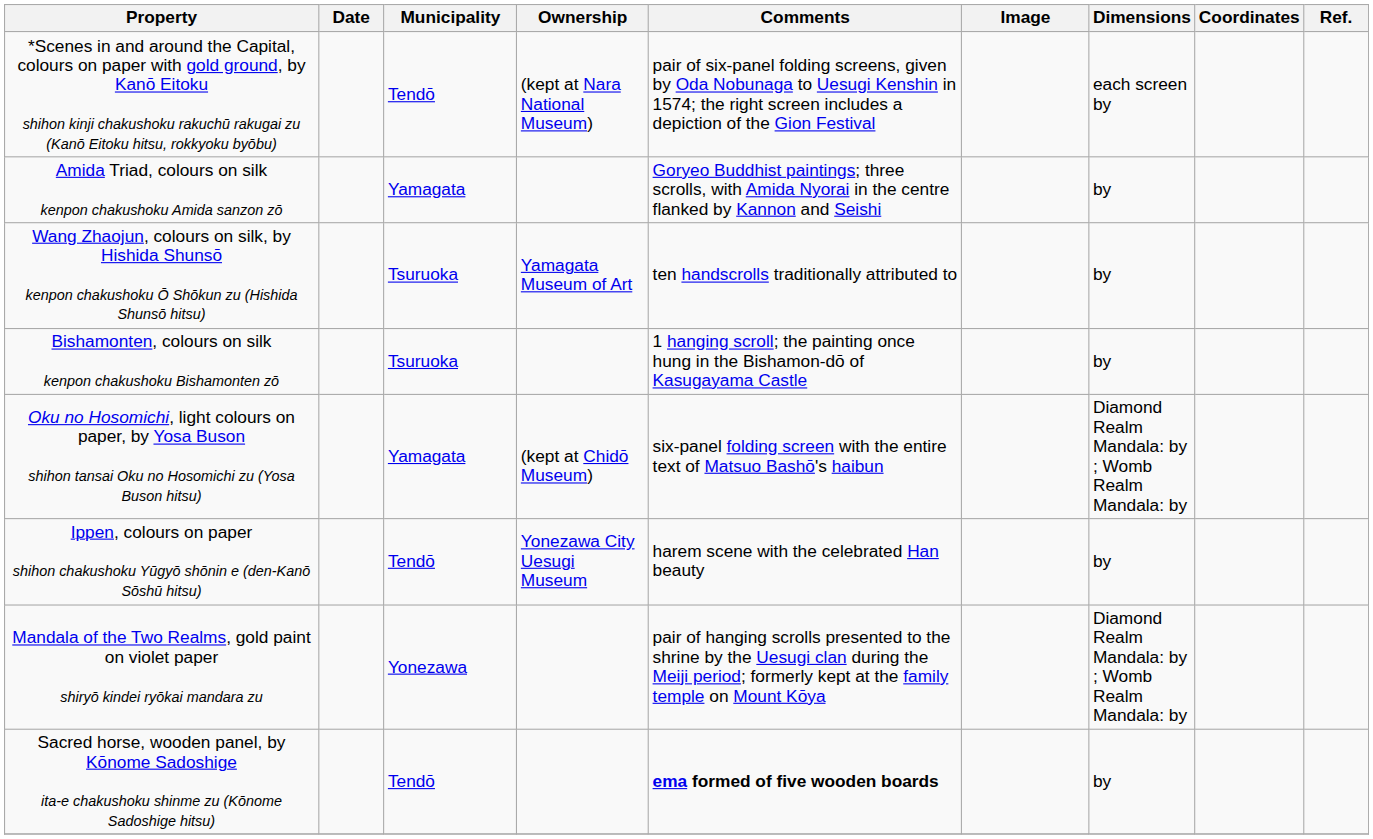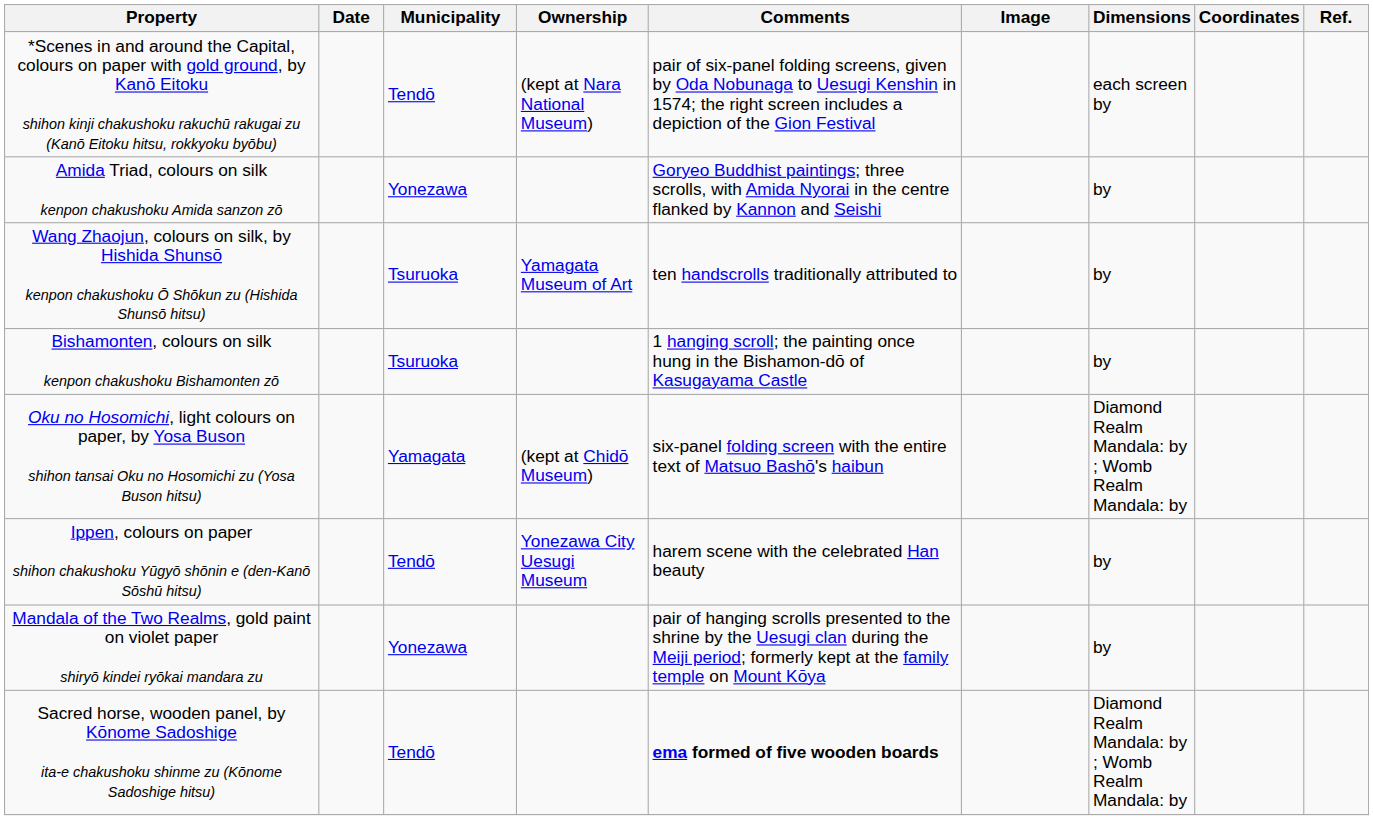row 3 | Municipality: Yamagata -> Yonezawa
row 8 | Dimensions: Diamond Realm Mandala: by ; Womb Realm Mandala: by -> by
row 9 | Dimensions: by -> Diamond Realm Mandala: by ; Womb Realm Mandala: by
